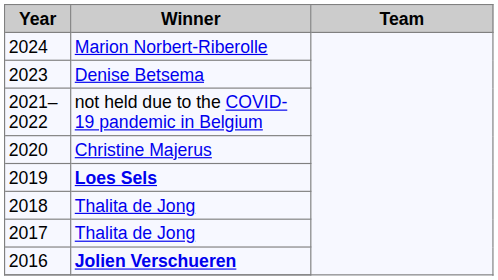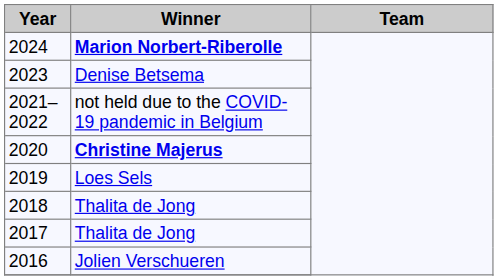2024 | Winner: normal -> bold
2020 | Winner: normal -> bold
2019 | Winner: bold -> normal
2016 | Winner: bold -> normal
